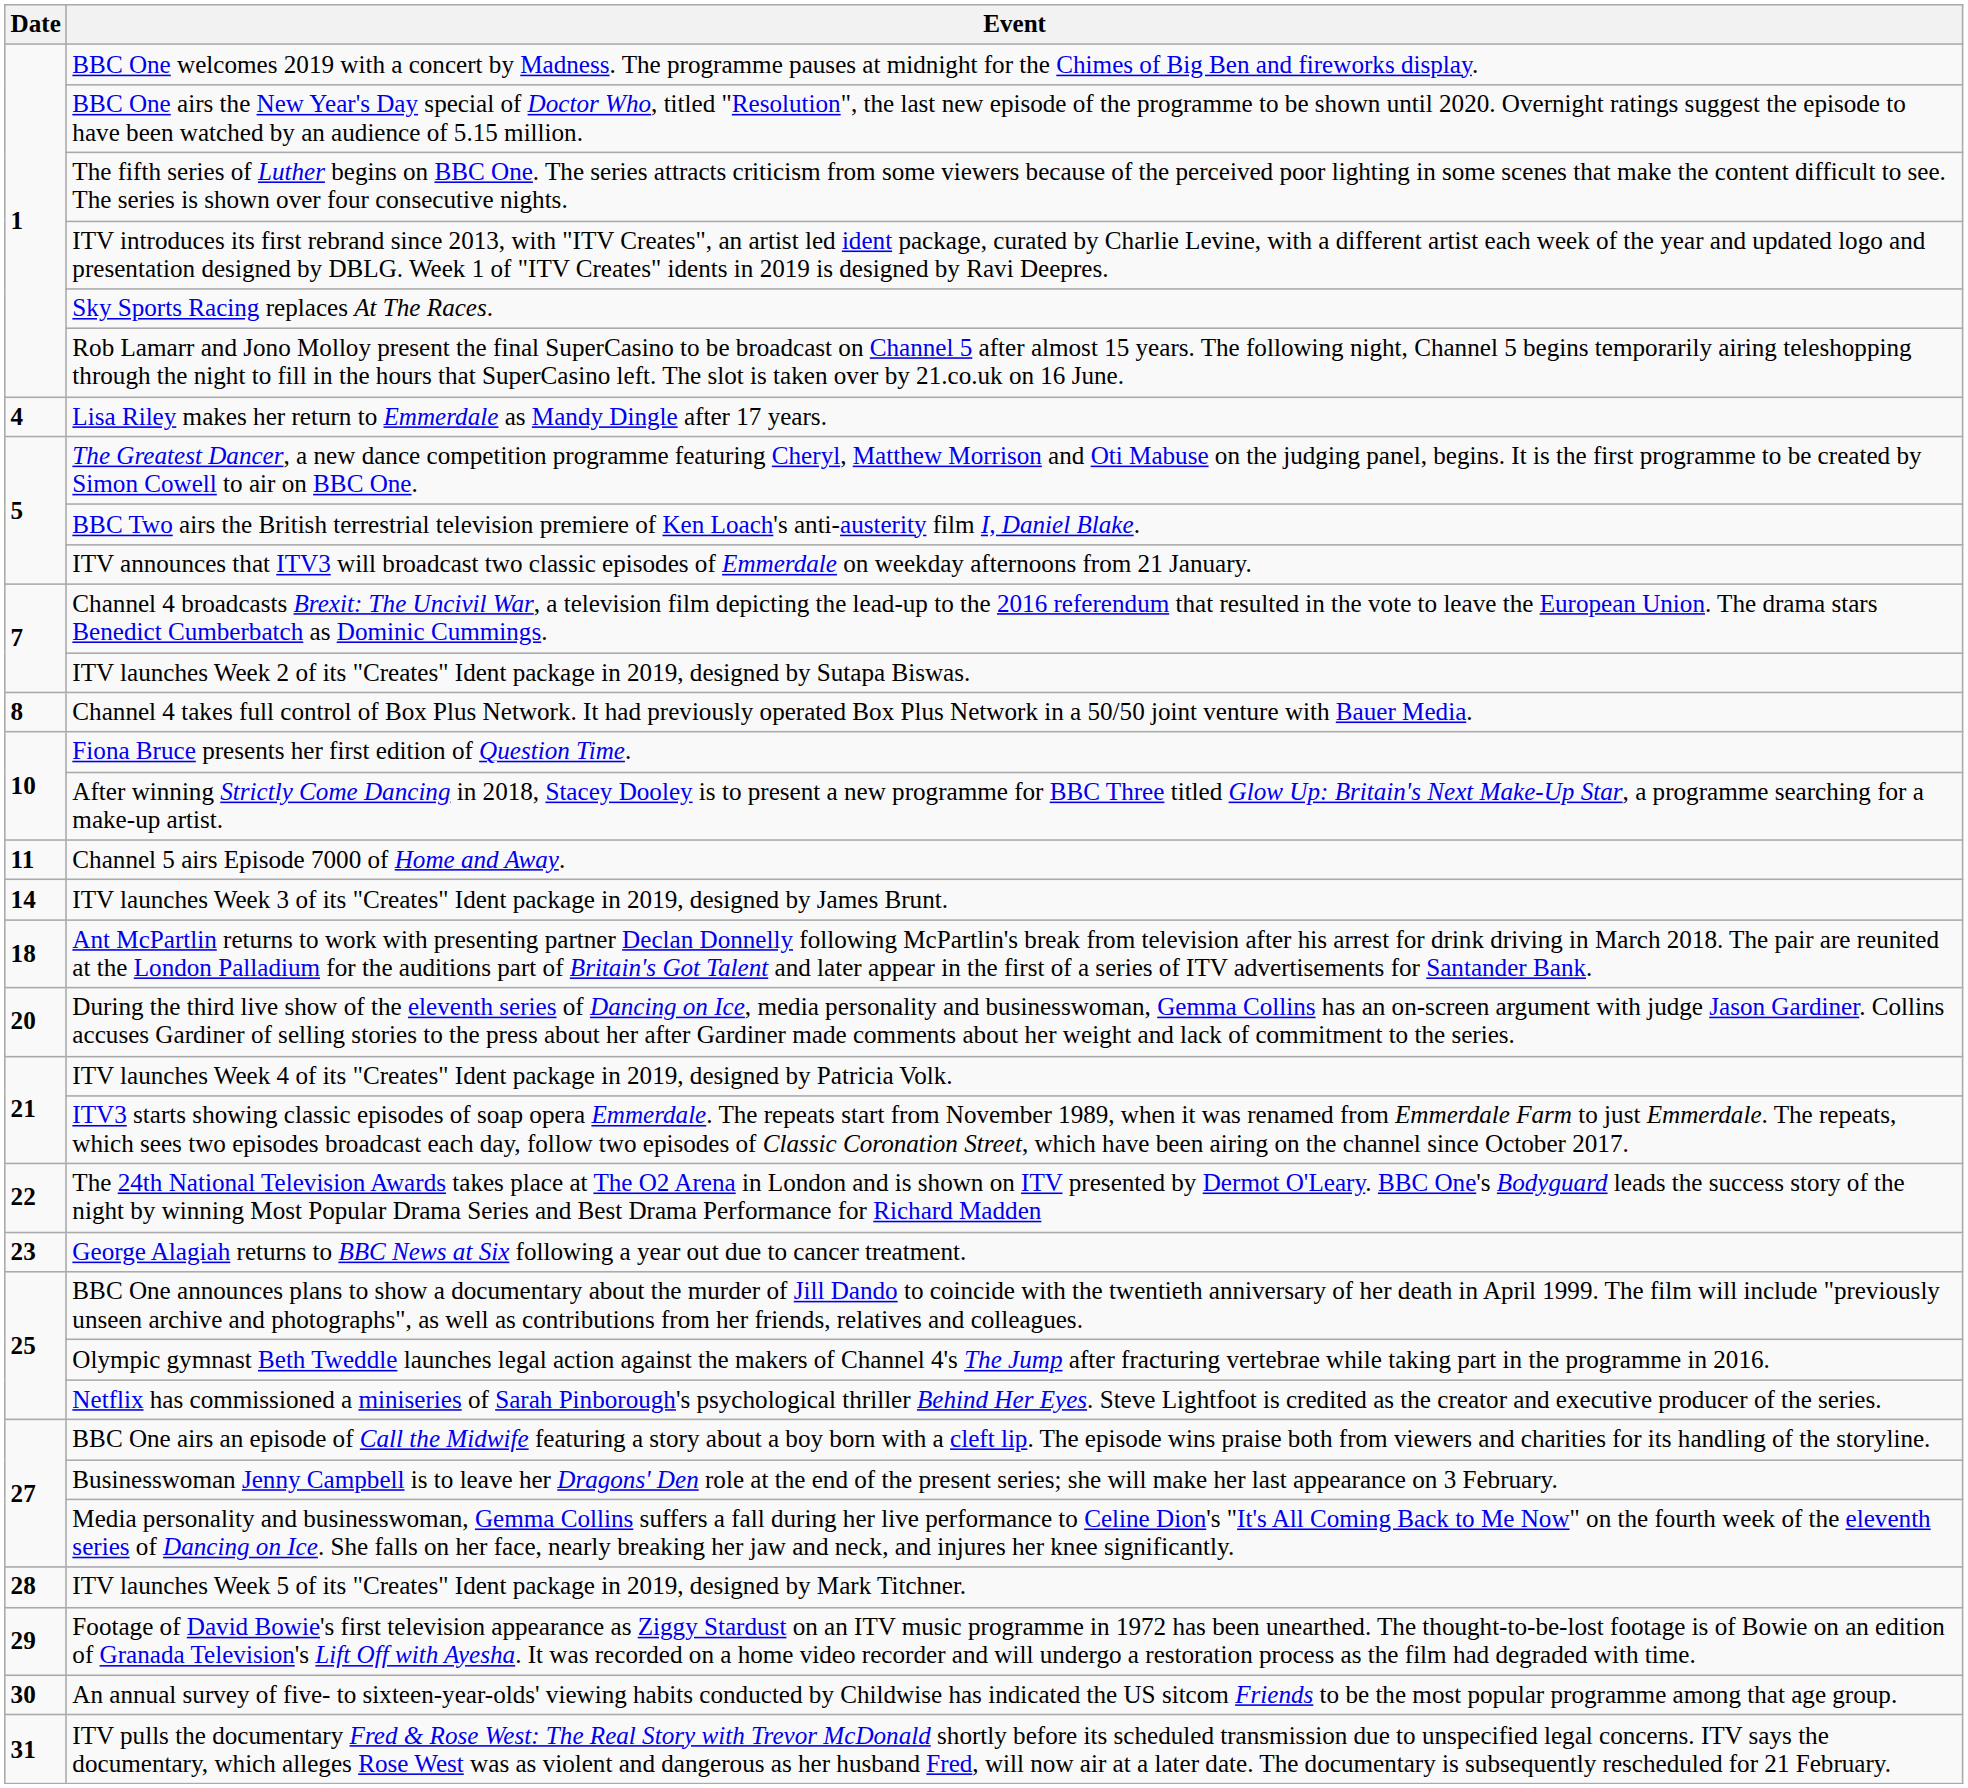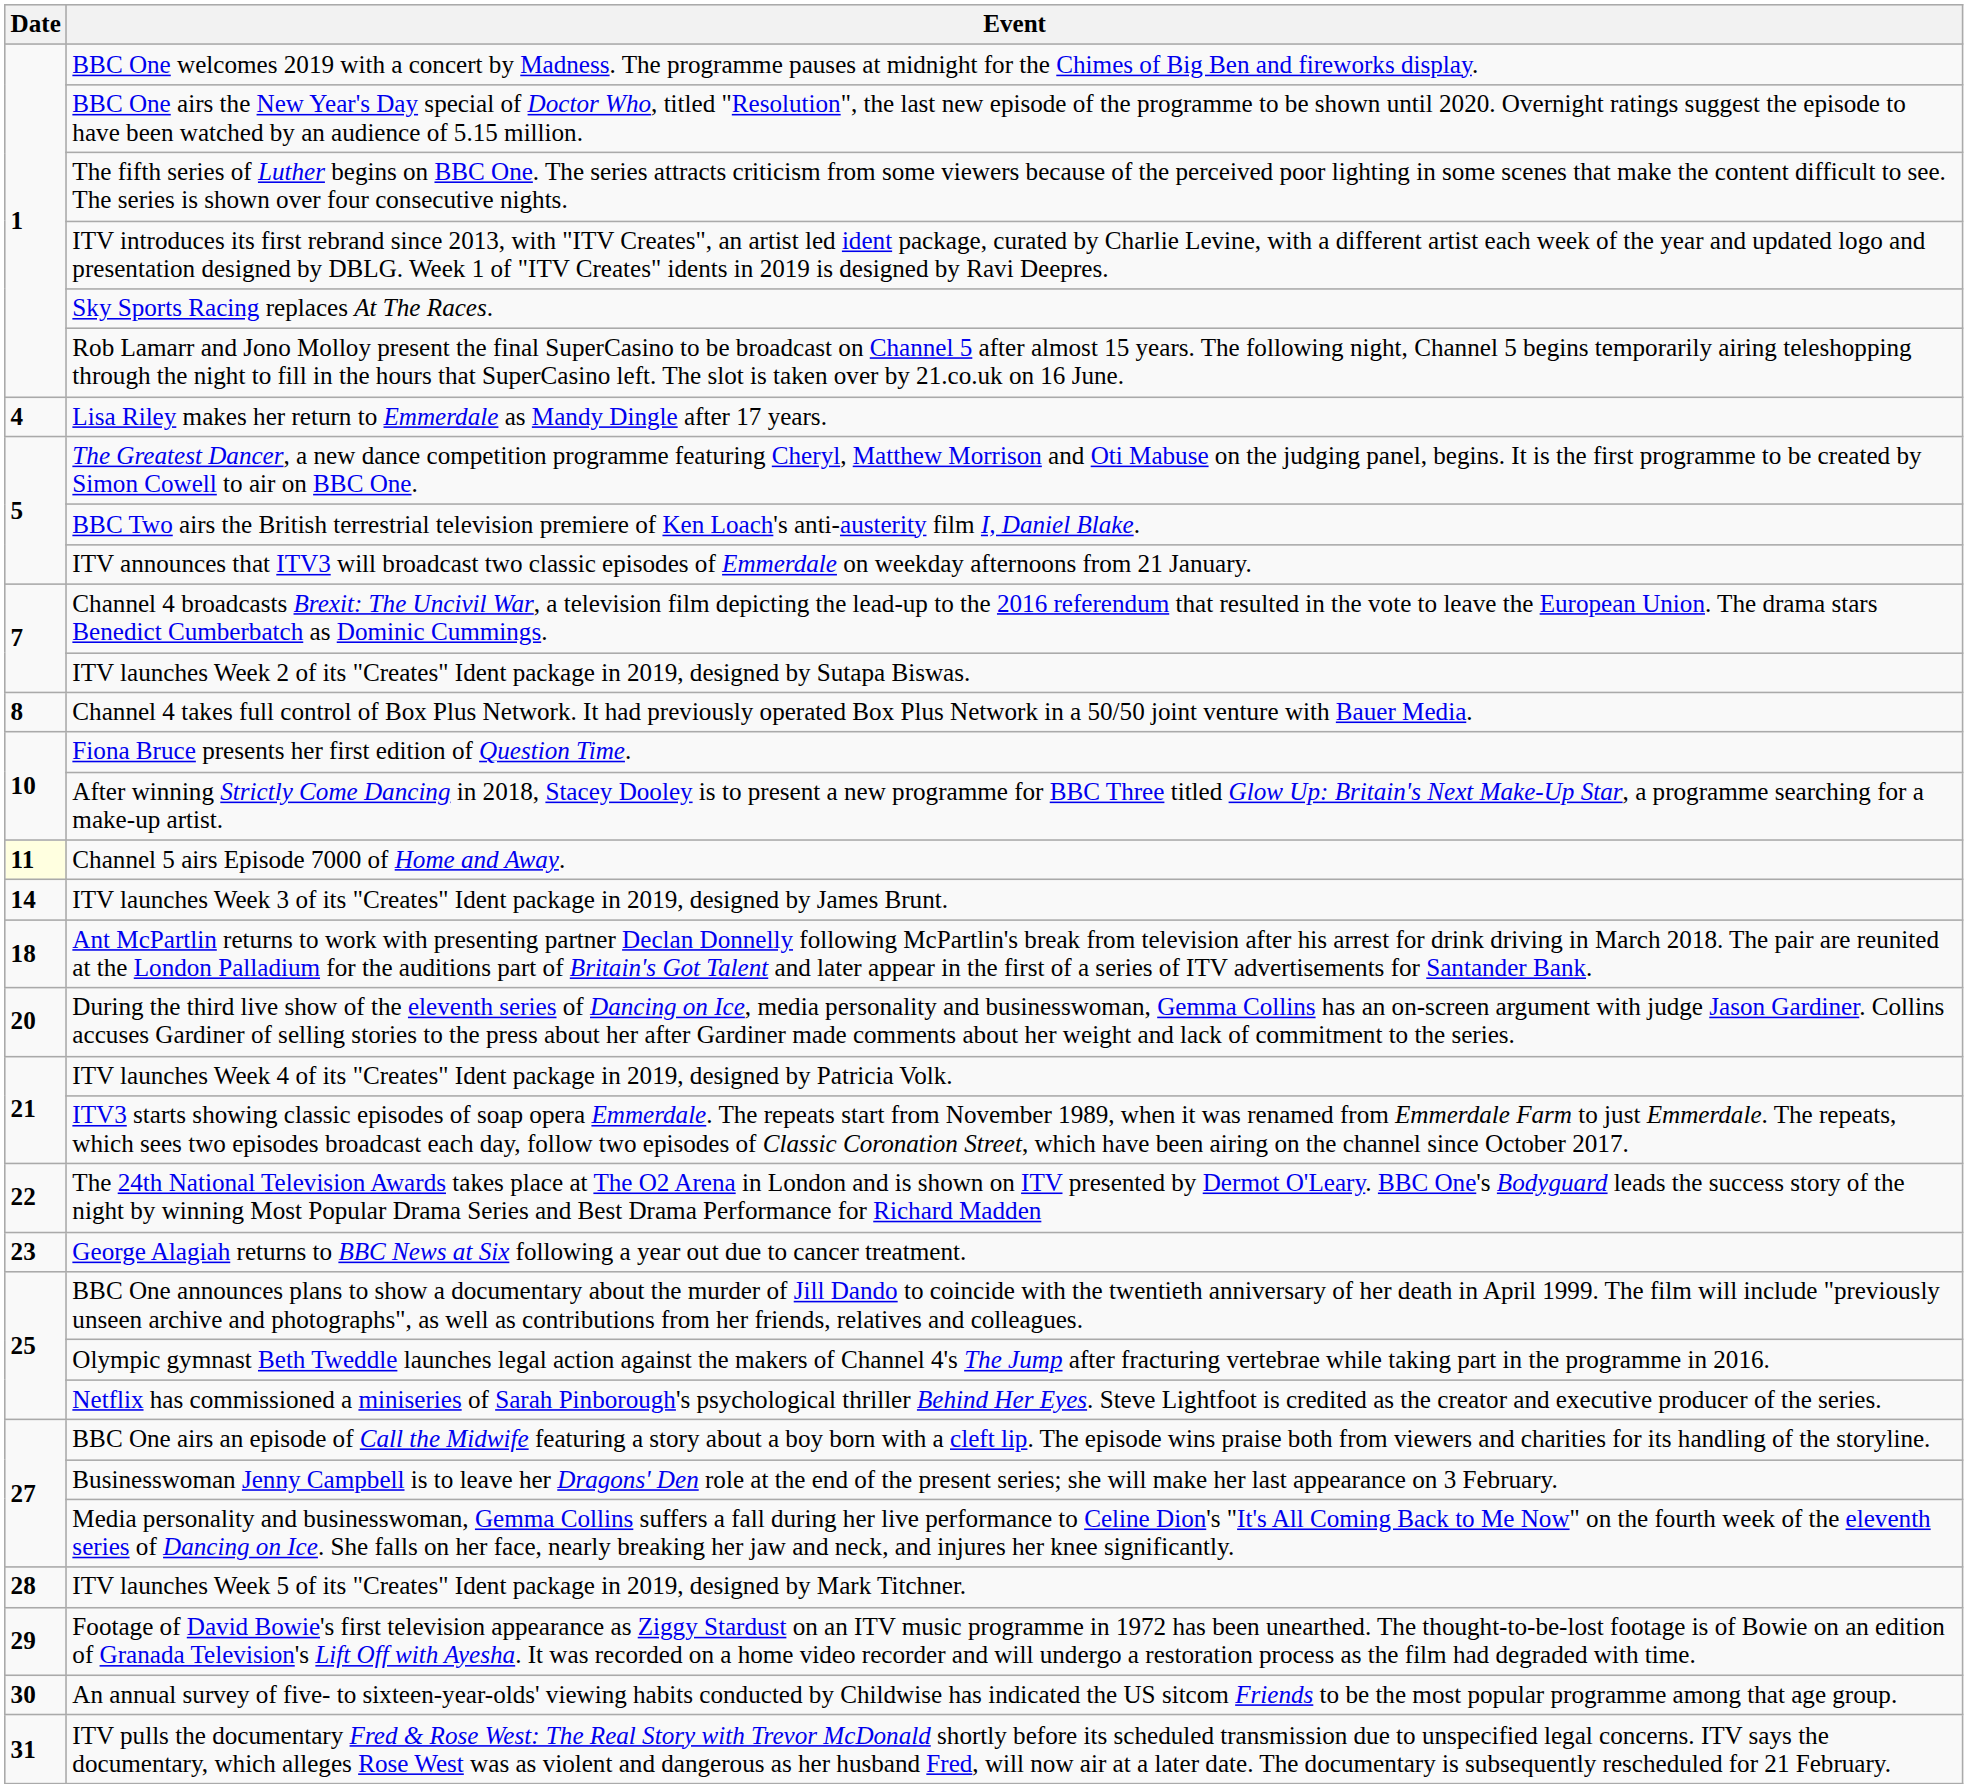Channel 5 airs Episode 7000 of Home and Away. | Date: no background -> lightyellow background
